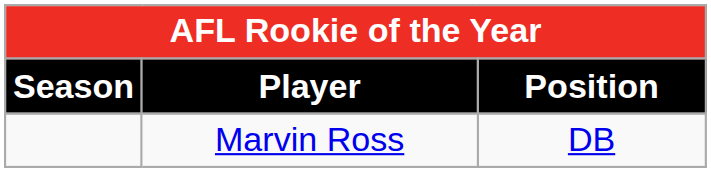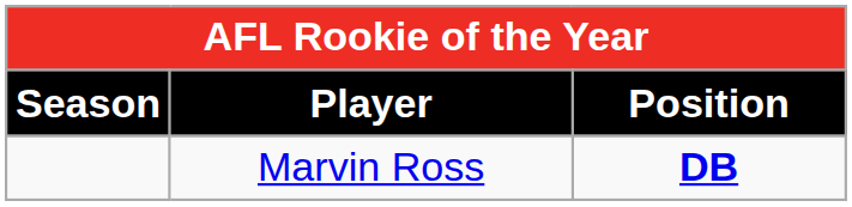Marvin Ross | Position: normal -> bold
